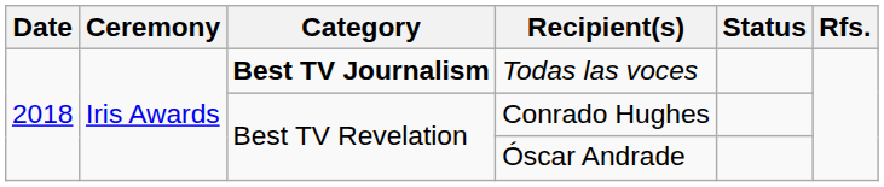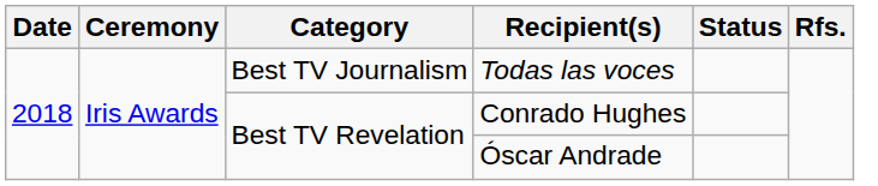Todas las voces | Category: bold -> normal
